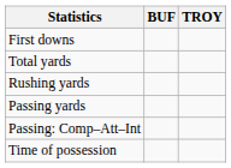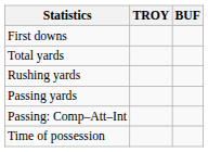columns swapped: TROY <-> BUF
